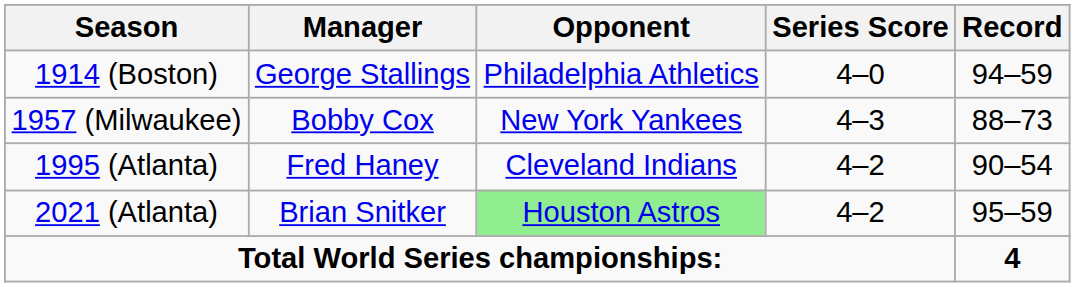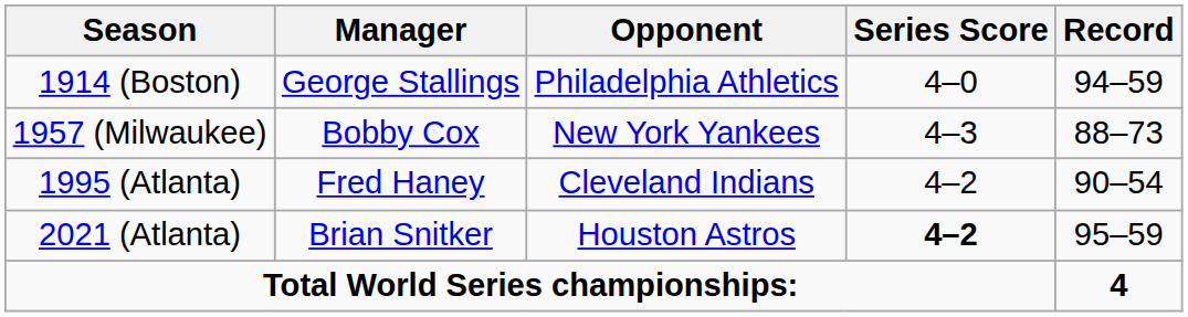2021 (Atlanta) | Opponent: lightgreen background -> no background
2021 (Atlanta) | Series Score: normal -> bold
